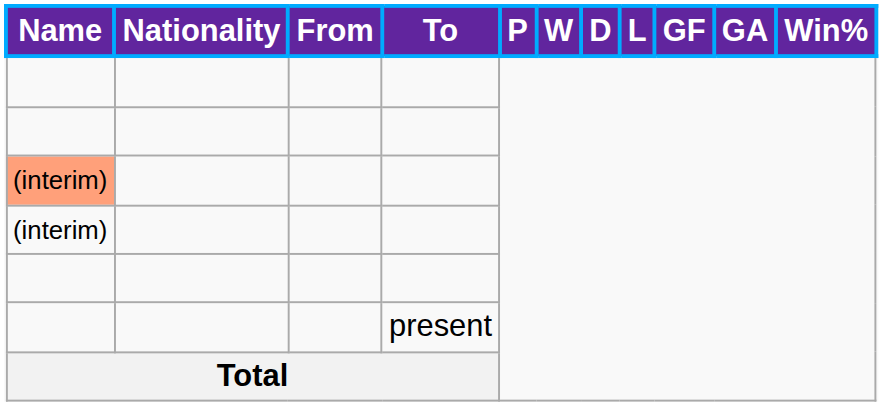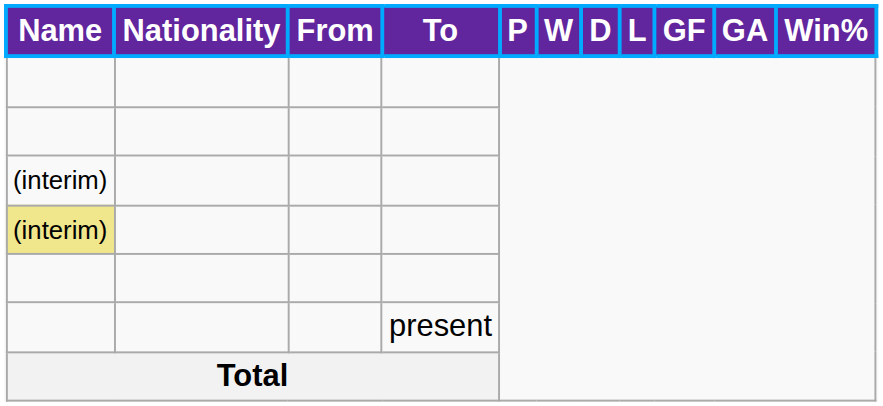row 4 | Name: lightsalmon background -> no background
row 5 | Name: no background -> khaki background
